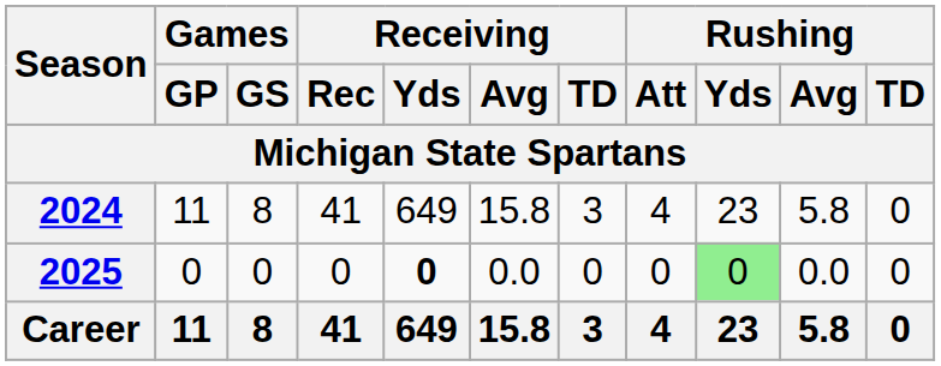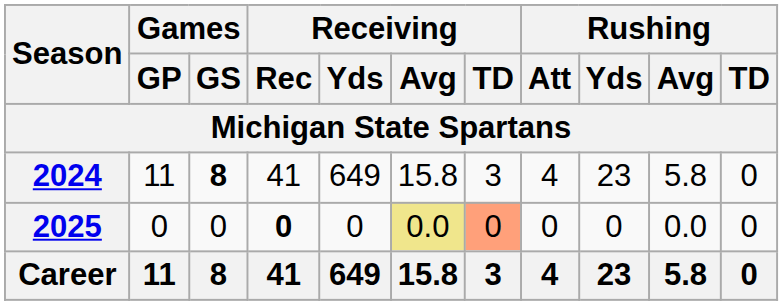2024 | Games / GS: normal -> bold
2025 | Receiving / Rec: normal -> bold
2025 | Receiving / Yds: bold -> normal
2025 | Receiving / Avg: no background -> khaki background
2025 | Receiving / TD: no background -> lightsalmon background
2025 | Rushing / Yds: lightgreen background -> no background
